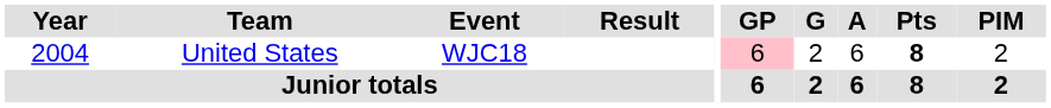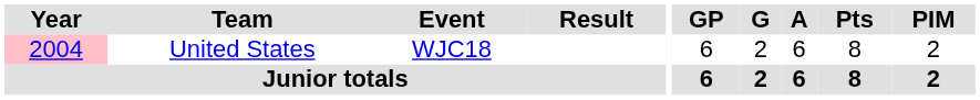United States | Year: no background -> pink background
United States | GP: pink background -> no background
United States | Pts: bold -> normal
